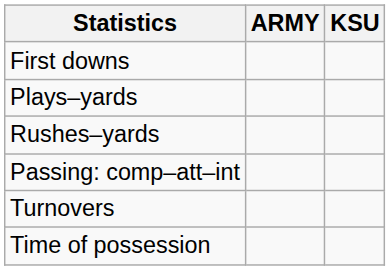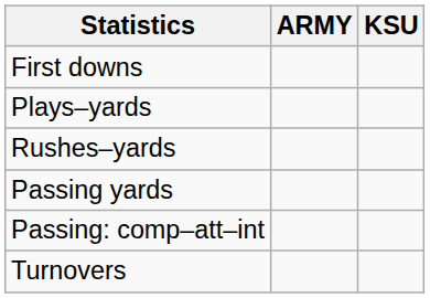+ row: Passing yards
- row: Time of possession
